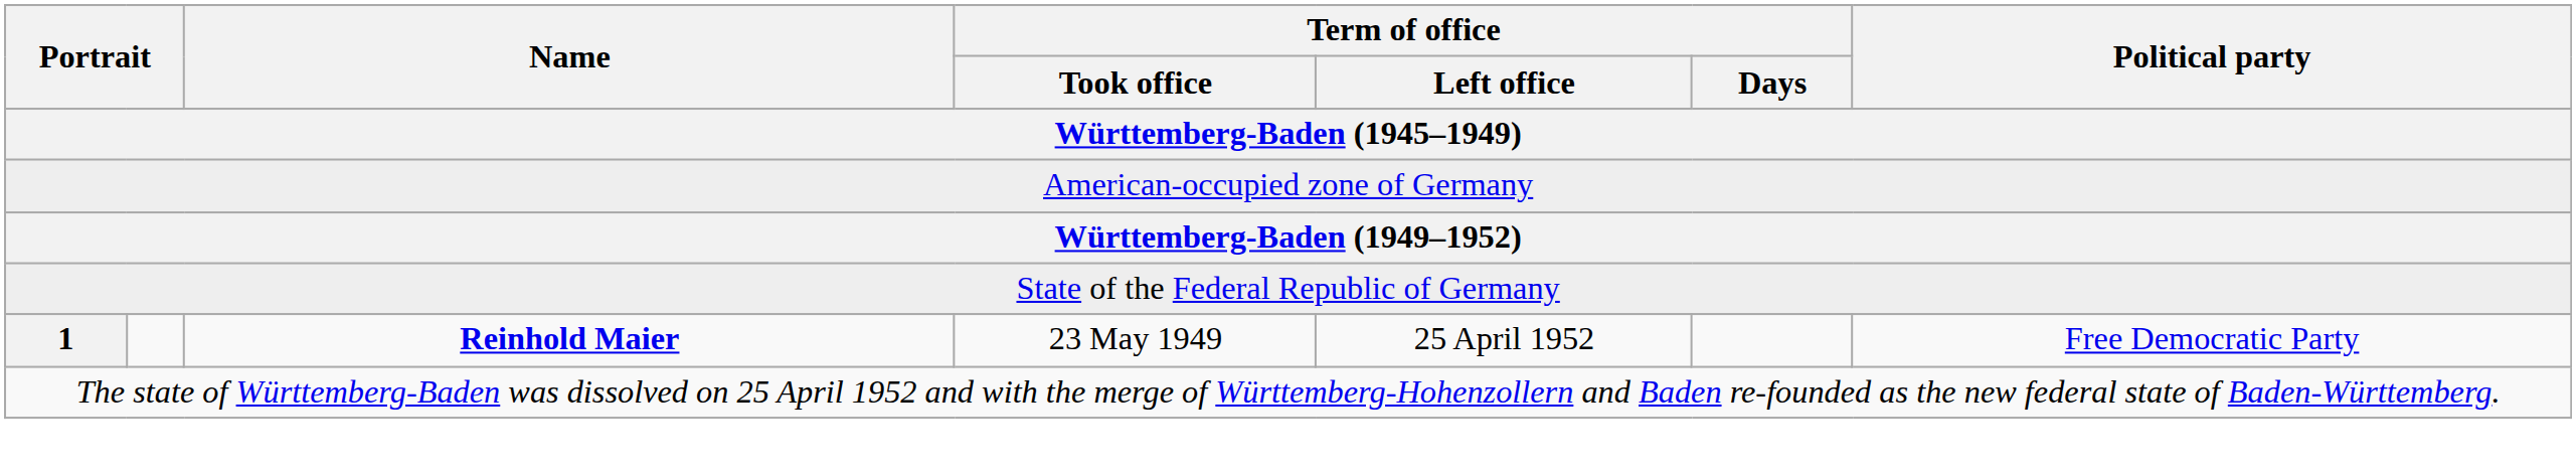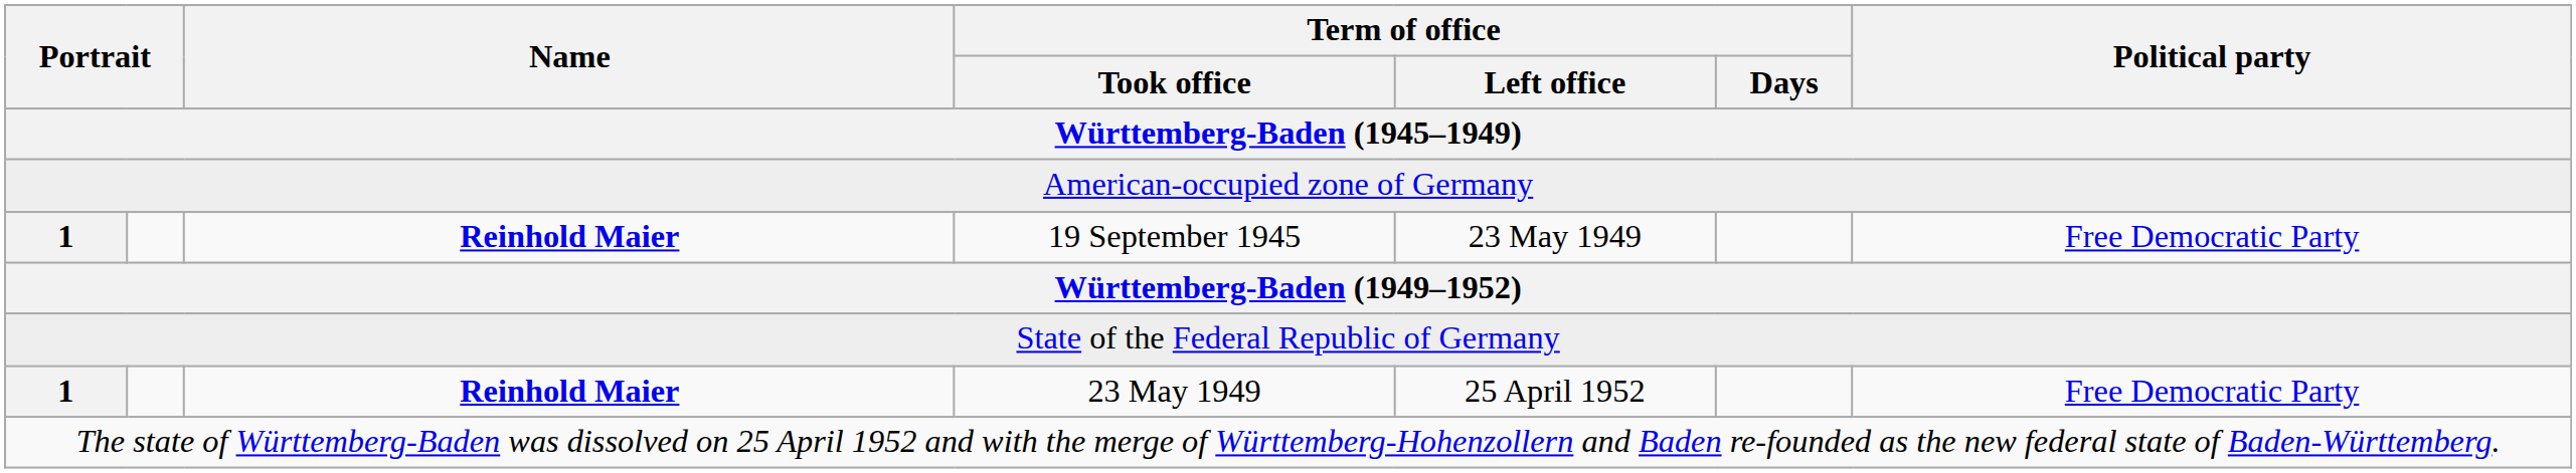+ row: 1 | Reinhold Maier | 19 September 1945 | 23 May 1949 | Free Democratic Party
